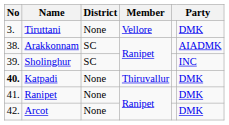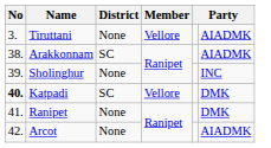Tiruttani | column 6: DMK -> AIADMK
Sholinghur | District: SC -> None
Katpadi | District: None -> SC
Katpadi | Member: Thiruvallur -> Vellore
Arcot | column 6: DMK -> AIADMK
